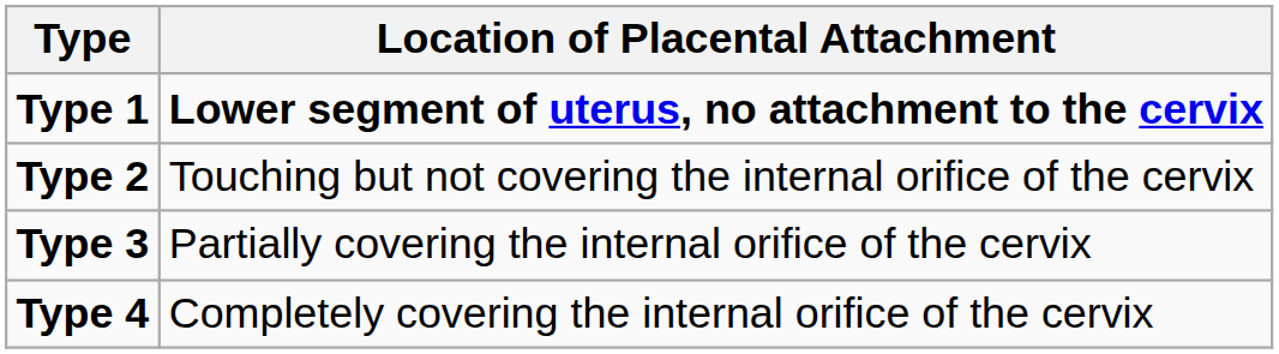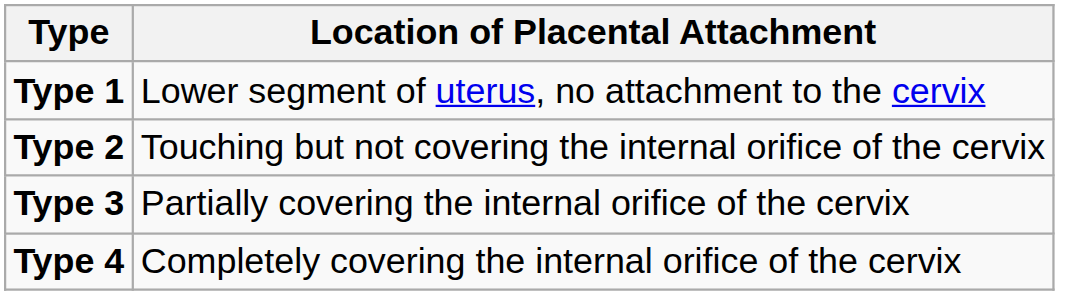Type 1 | Location of Placental Attachment: bold -> normal
